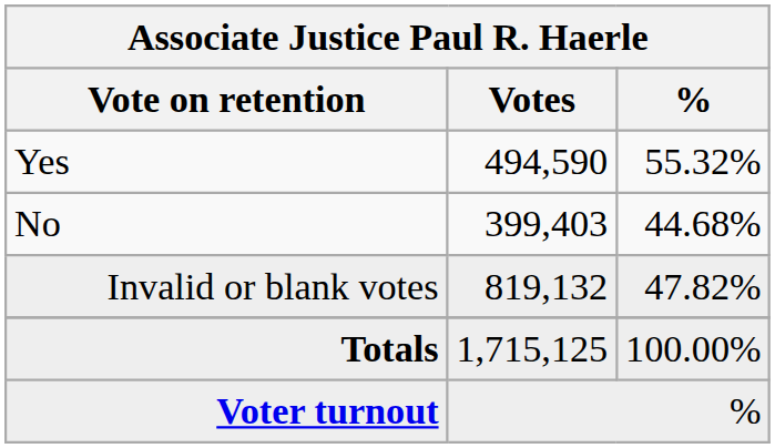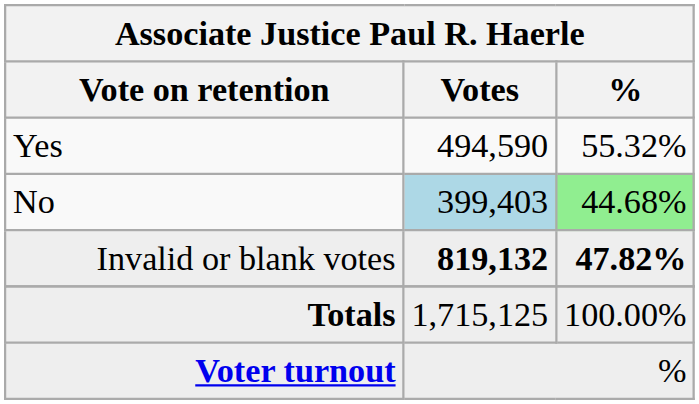No | Votes: no background -> lightblue background
No | %: no background -> lightgreen background
Invalid or blank votes | Votes: normal -> bold
Invalid or blank votes | %: normal -> bold
